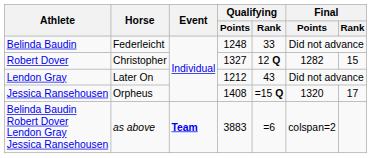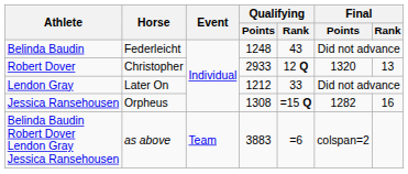Belinda Baudin | Qualifying / Rank: 33 -> 43
Robert Dover | Qualifying / Points: 1327 -> 2933
Robert Dover | Final / Points: 1282 -> 1320
Robert Dover | Final / Rank: 15 -> 13
Lendon Gray | Qualifying / Rank: 43 -> 33
Jessica Ransehousen | Qualifying / Points: 1408 -> 1308
Jessica Ransehousen | Final / Points: 1320 -> 1282
Jessica Ransehousen | Final / Rank: 17 -> 16
Belinda Baudin Robert Dover Lendon Gray Jessica Ransehousen | Event: bold -> normal
